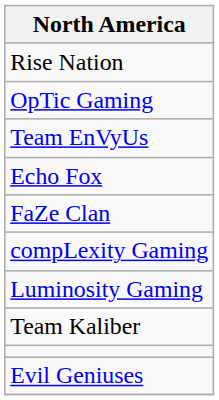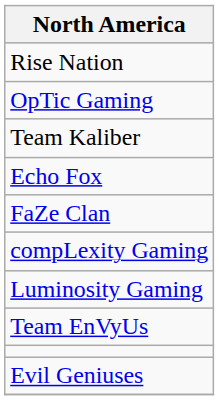row 4 | column 1: Team EnVyUs -> Team Kaliber
row 9 | column 1: Team Kaliber -> Team EnVyUs
